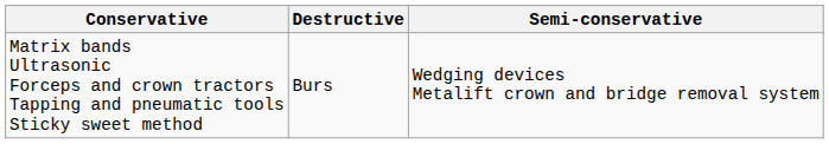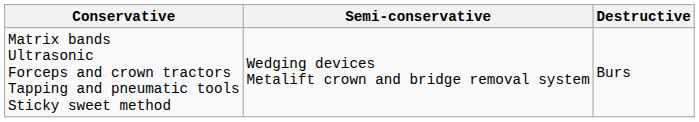columns swapped: Semi-conservative <-> Destructive
